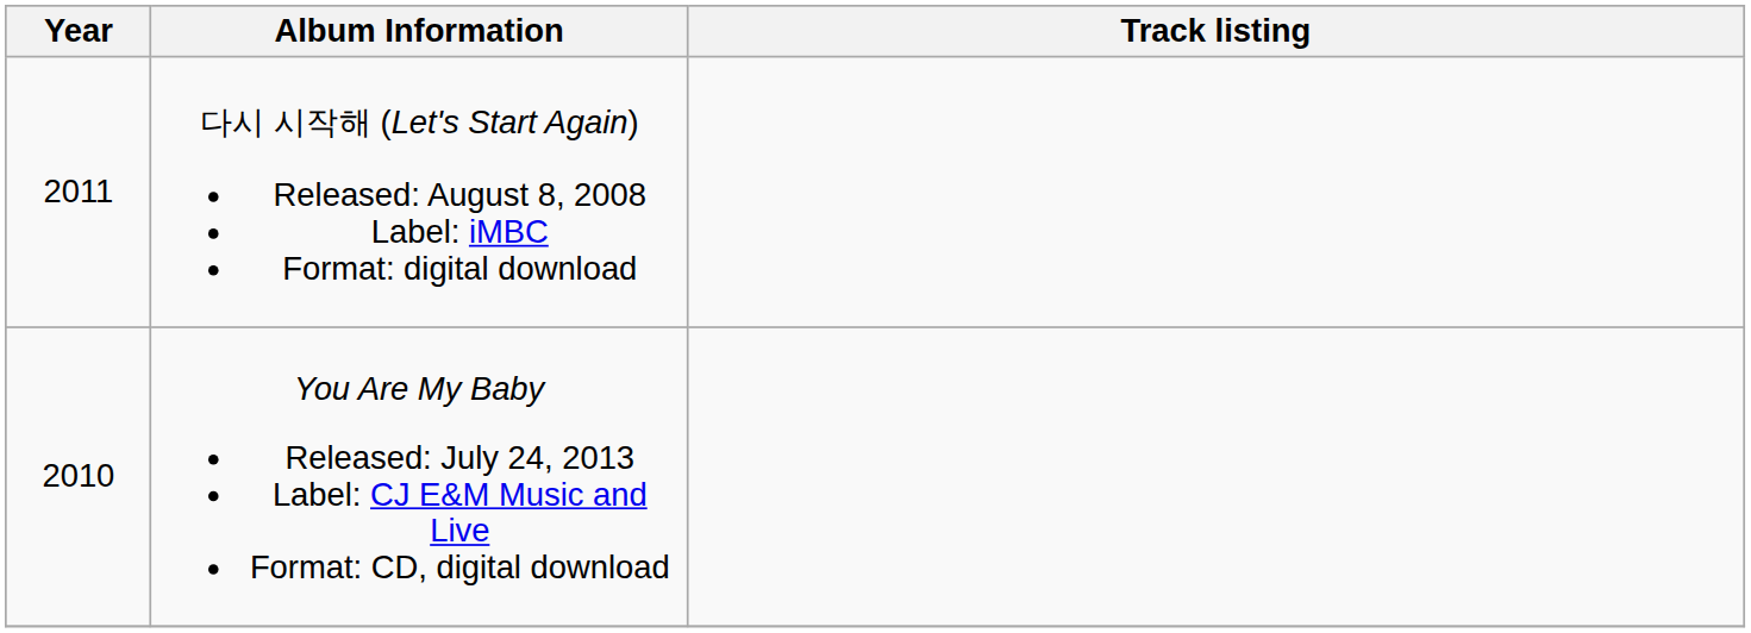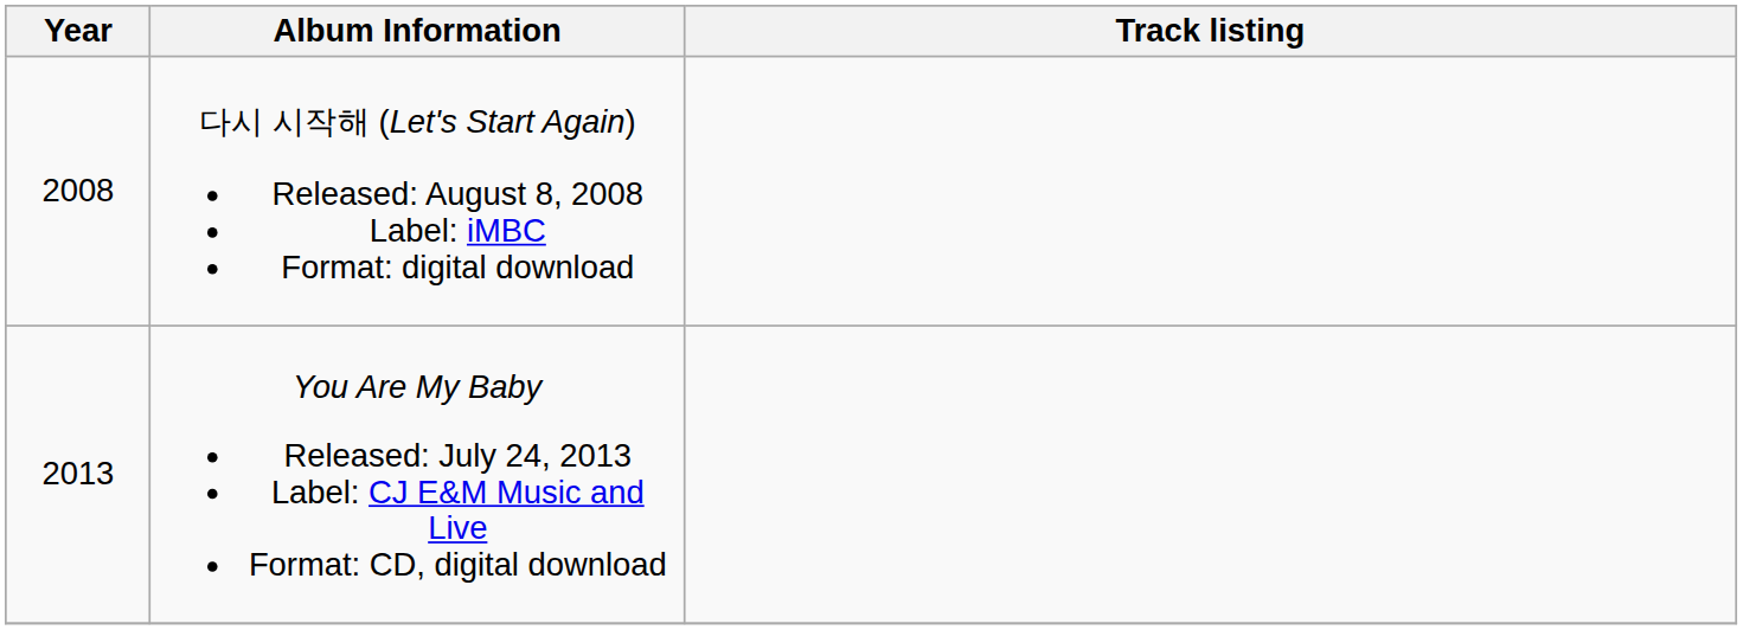row 2 | Year: 2011 -> 2008
row 3 | Year: 2010 -> 2013
